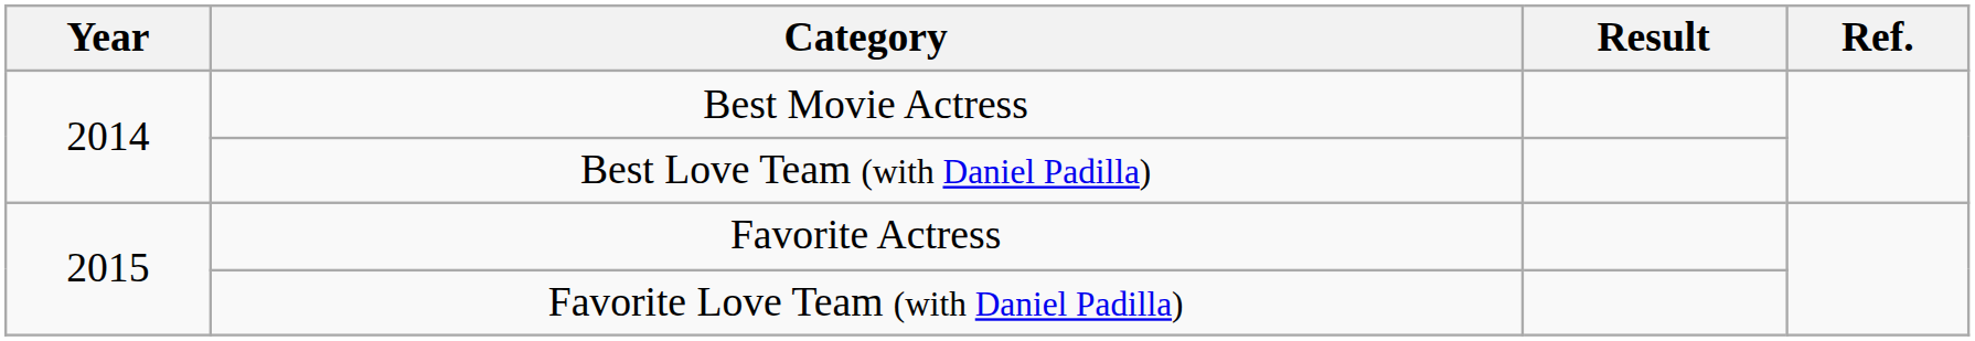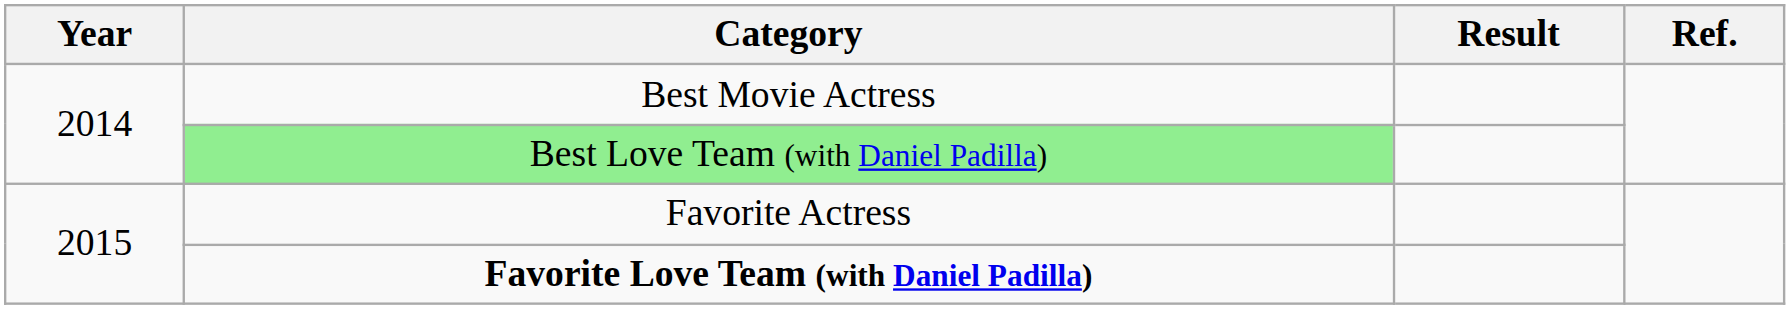Best Love Team (with Daniel Padilla) | Category: no background -> lightgreen background
Favorite Love Team (with Daniel Padilla) | Category: normal -> bold
